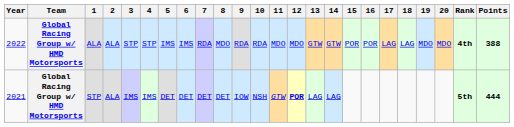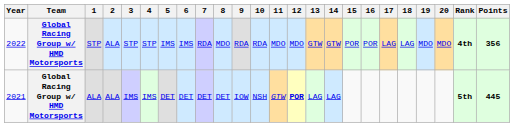row 2 | 1: ALA -> STP
row 2 | Points: 388 -> 356
row 3 | 1: STP -> ALA
row 3 | Points: 444 -> 445
